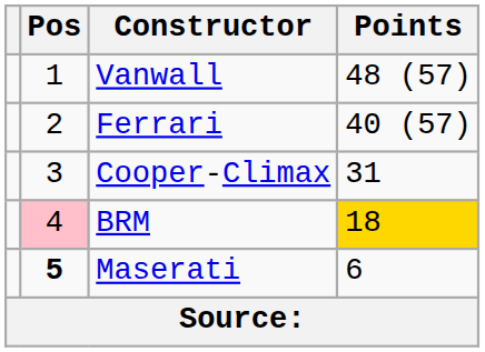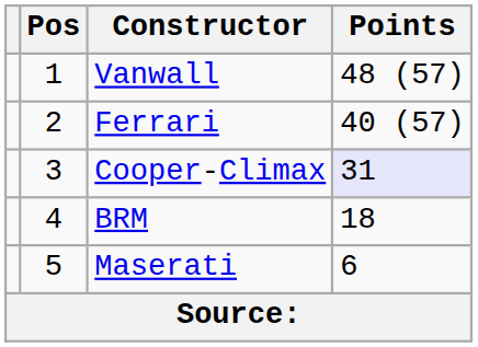Cooper-Climax | Points: no background -> lavender background
BRM | Pos: pink background -> no background
BRM | Points: gold background -> no background
Maserati | Pos: bold -> normal
